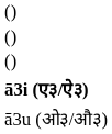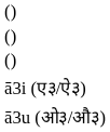row 4 | column 1: bold -> normal
